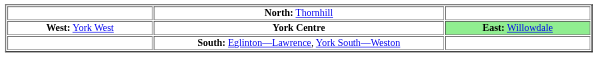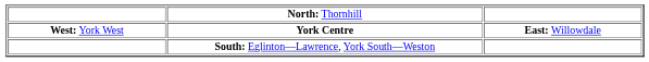West: York West | column 3: lightgreen background -> no background
